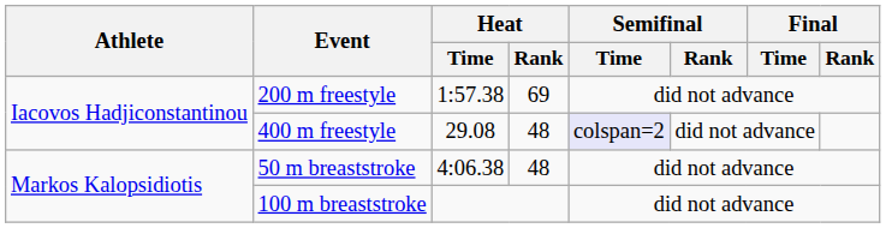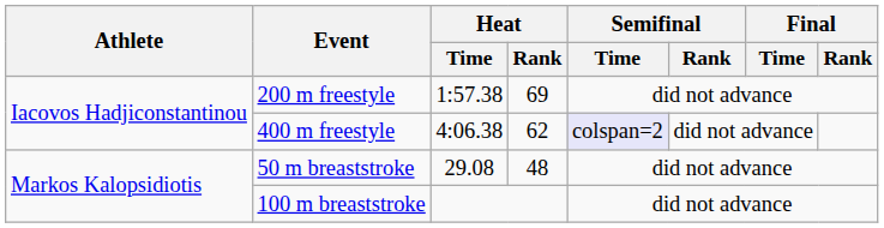400 m freestyle | Heat / Time: 29.08 -> 4:06.38
400 m freestyle | Heat / Rank: 48 -> 62
50 m breaststroke | Heat / Time: 4:06.38 -> 29.08
